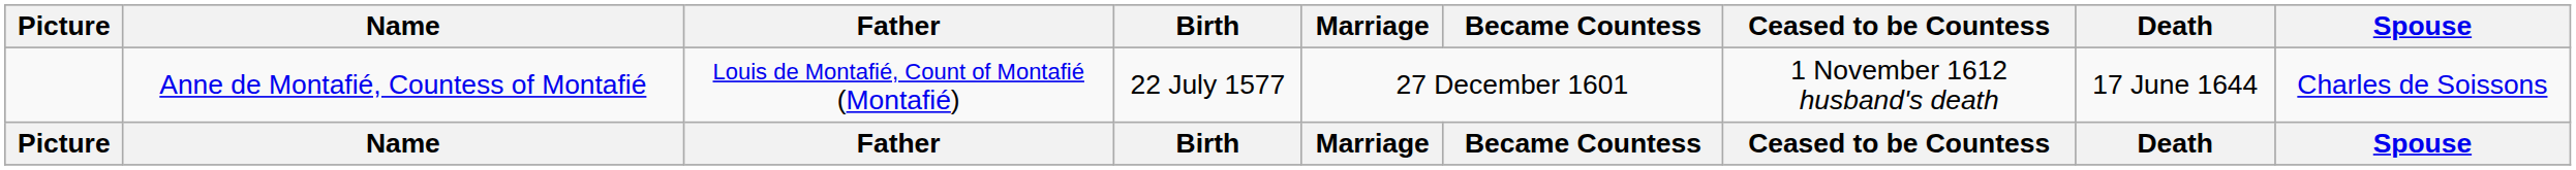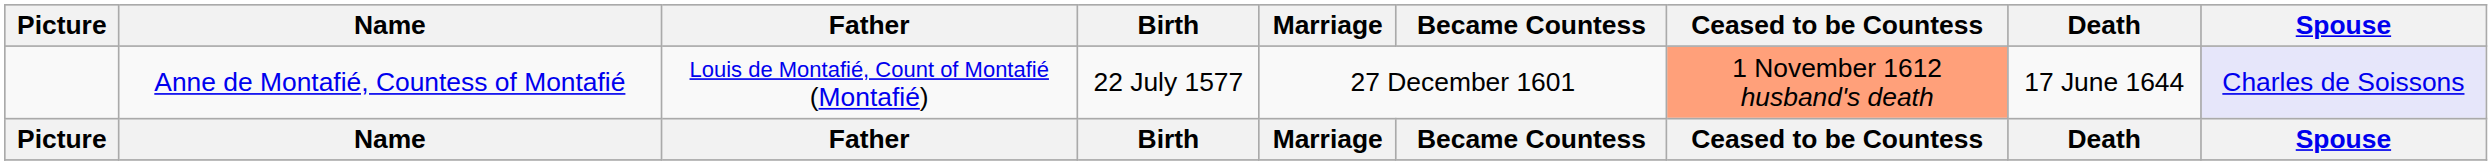Anne de Montafié, Countess of Montafié | Ceased to be Countess: no background -> lightsalmon background
Anne de Montafié, Countess of Montafié | Spouse: no background -> lavender background
